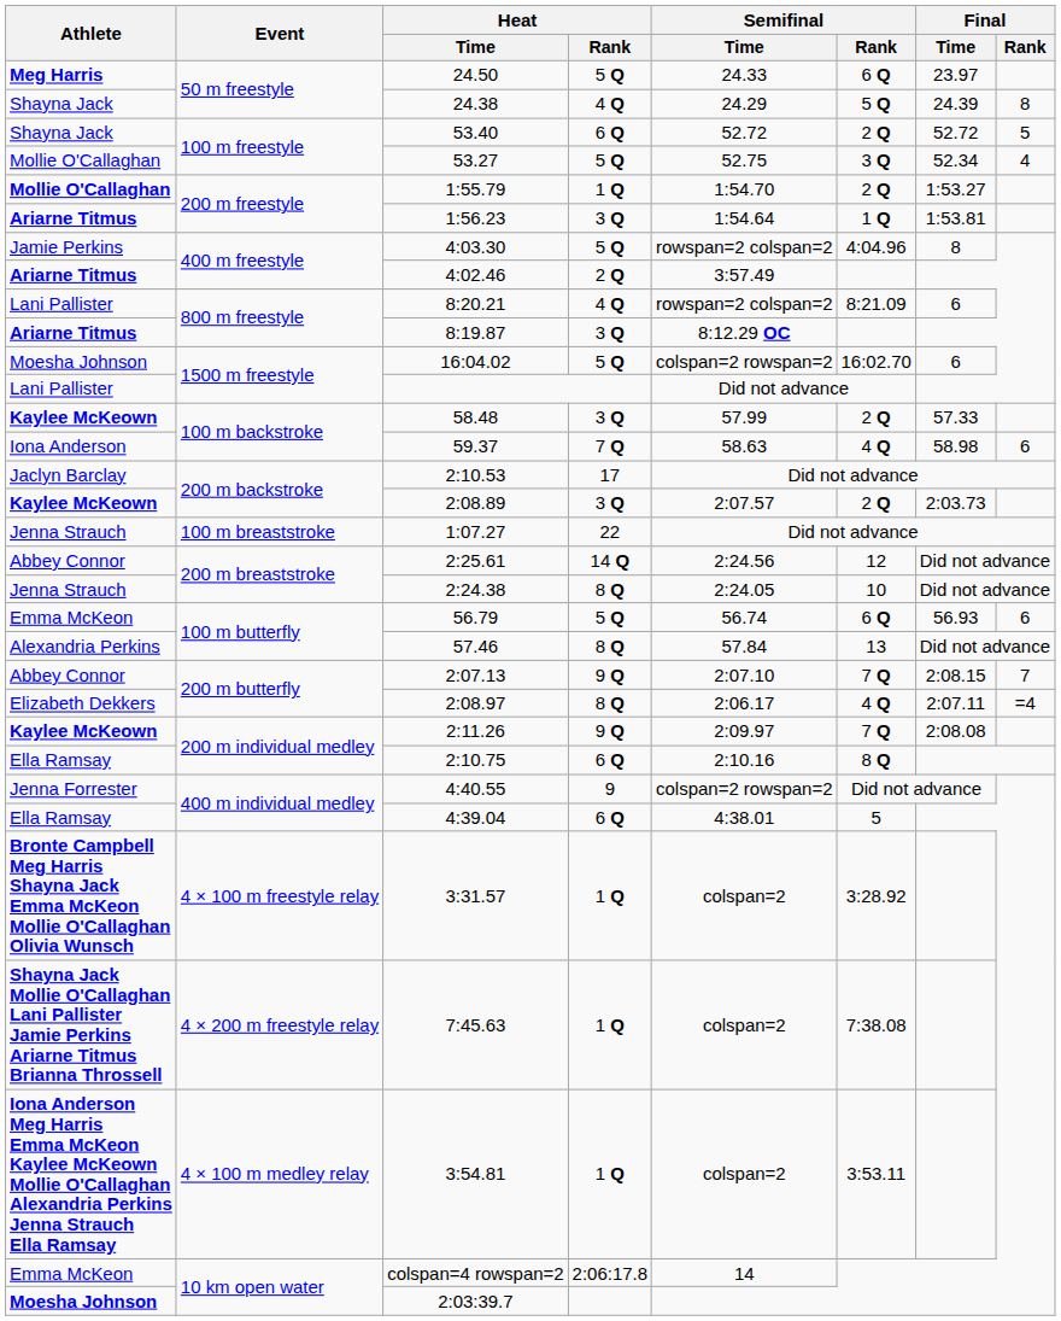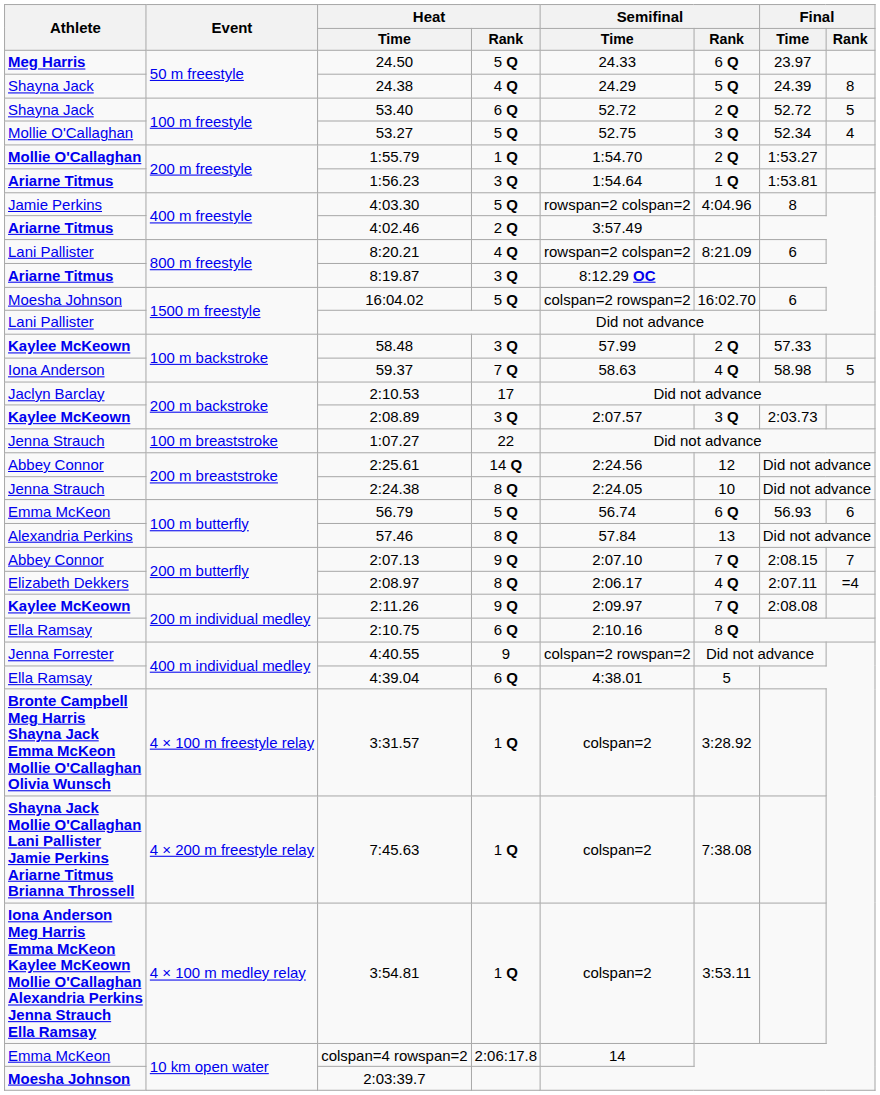59.37 | Final / Rank: 6 -> 5
2:08.89 | Semifinal / Rank: 2 Q -> 3 Q
